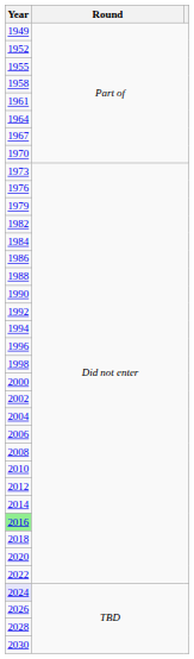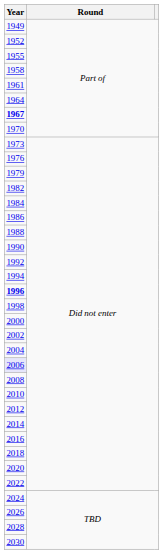1967 | Year: normal -> bold
1996 | Year: normal -> bold
2006 | Year: no background -> lavender background
2016 | Year: lightgreen background -> no background
2024 | Year: lavender background -> no background
